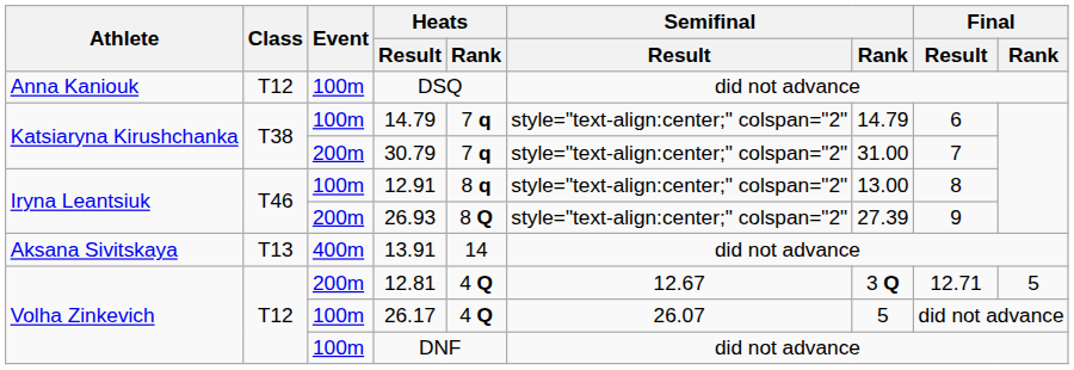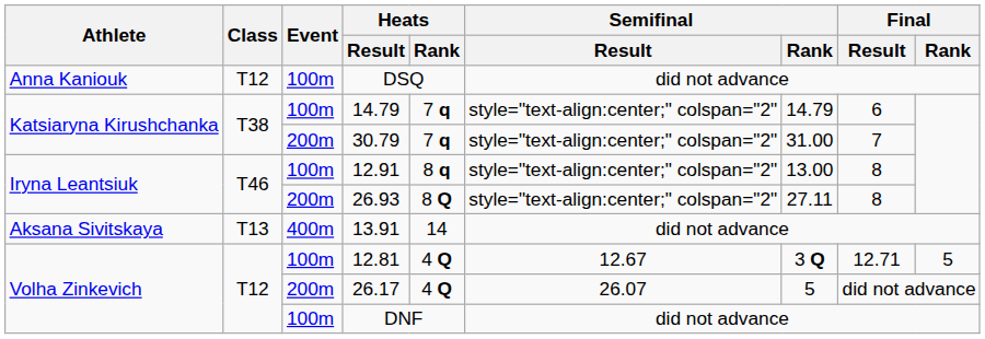26.93 | Semifinal / Rank: 27.39 -> 27.11
26.93 | Final / Result: 9 -> 8
12.81 | Event: 200m -> 100m
26.17 | Event: 100m -> 200m
